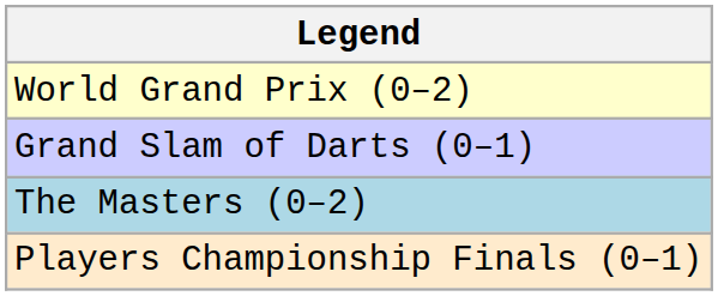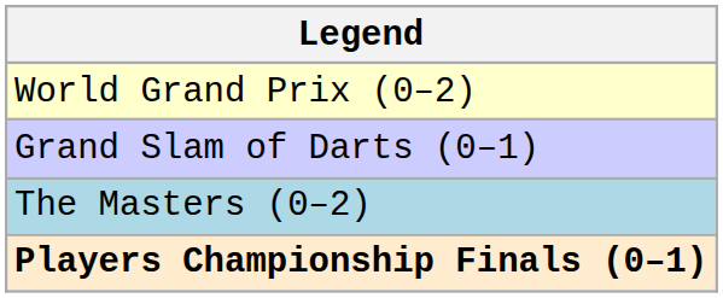row 5 | column 1: normal -> bold
